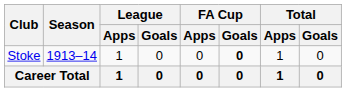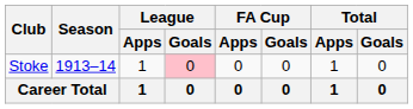Stoke | League / Goals: no background -> pink background
Stoke | FA Cup / Goals: bold -> normal
